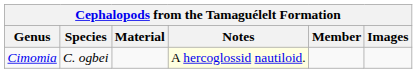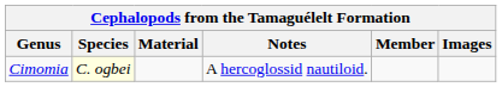Cimomia | Species: no background -> lightyellow background
Cimomia | Notes: lightyellow background -> no background
